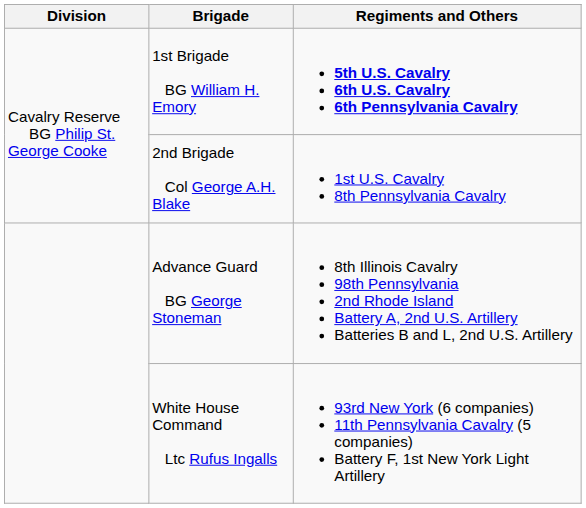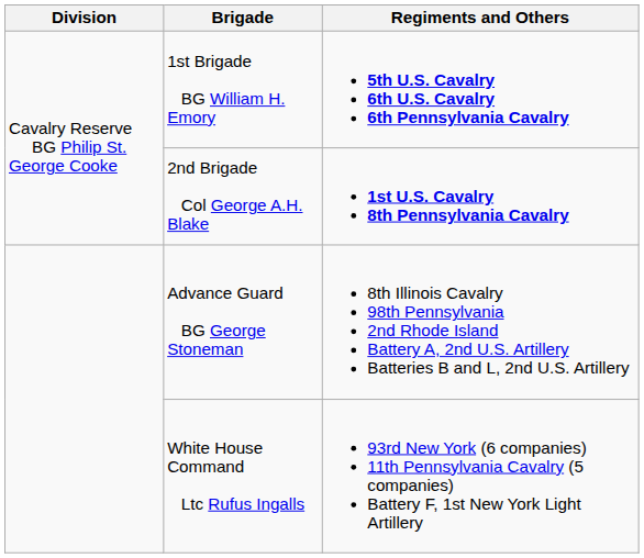2nd Brigade Col George A.H. Blake | Regiments and Others: normal -> bold
